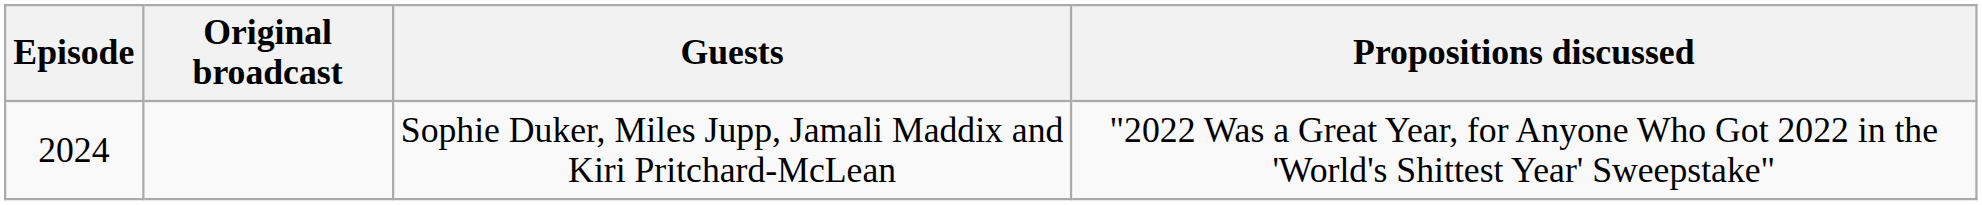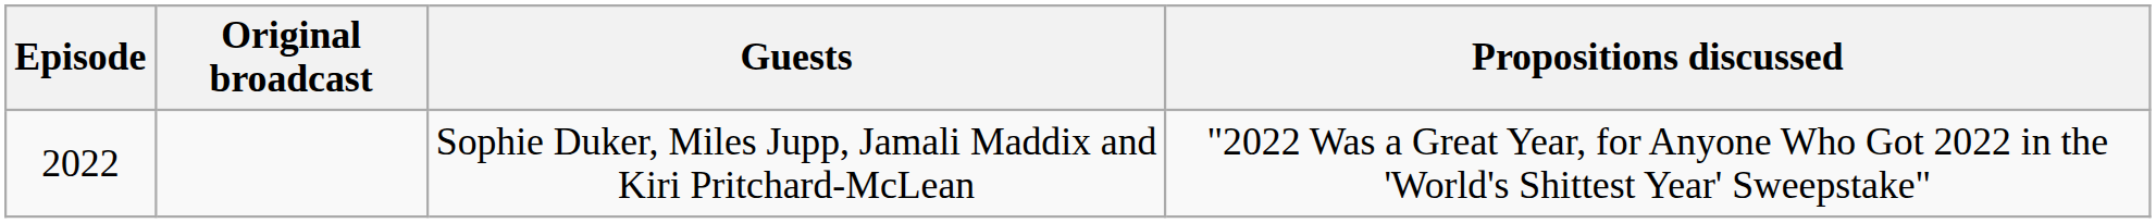row 2 | Episode: 2024 -> 2022
